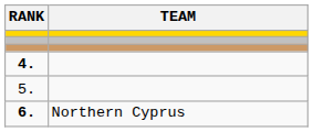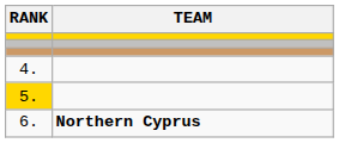row 5 | RANK: bold -> normal
row 6 | RANK: no background -> gold background
row 7 | RANK: bold -> normal
row 7 | TEAM: normal -> bold
